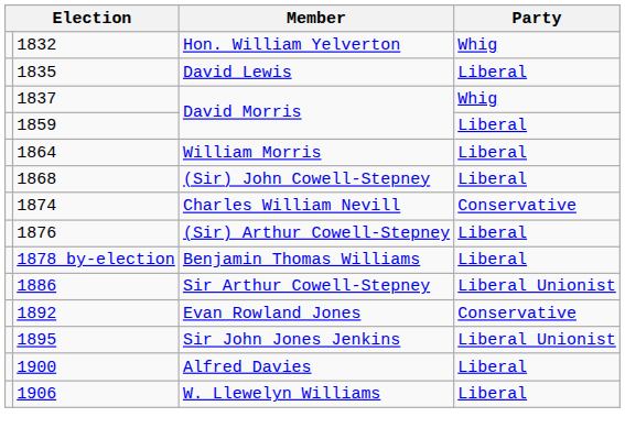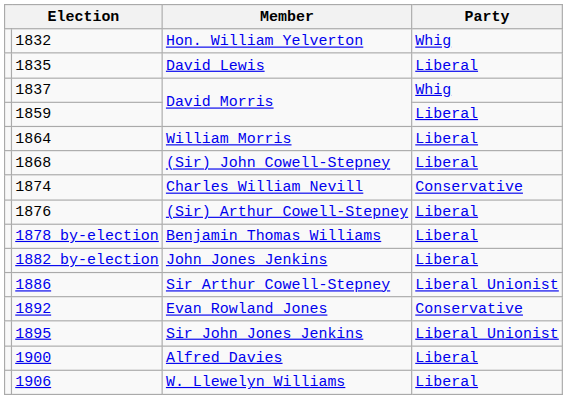+ row: 1882 by-election | John Jones Jenkins | Liberal
